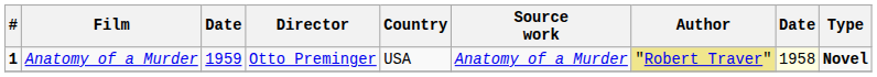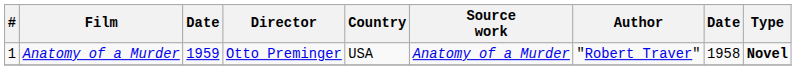row 2 | #: bold -> normal
row 2 | Author: khaki background -> no background
row 2 | column 8: lightyellow background -> no background
